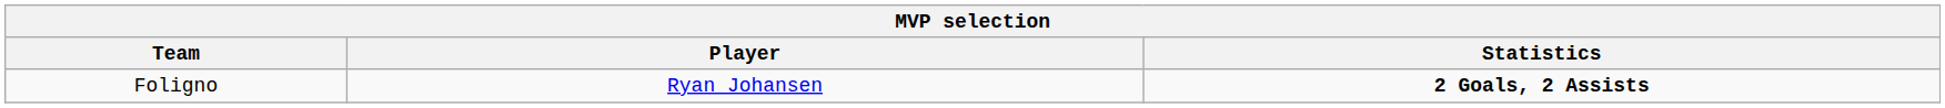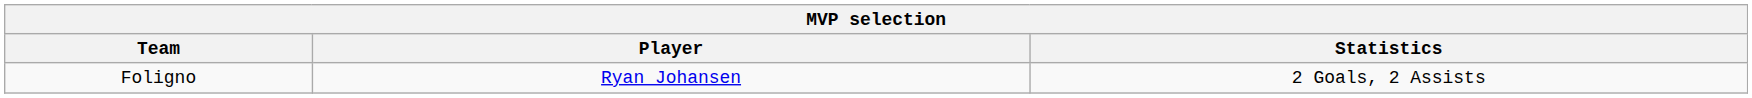Foligno | Statistics: bold -> normal
